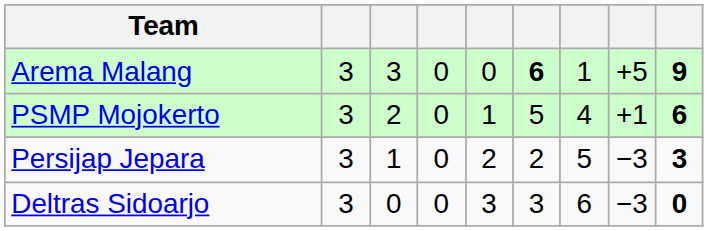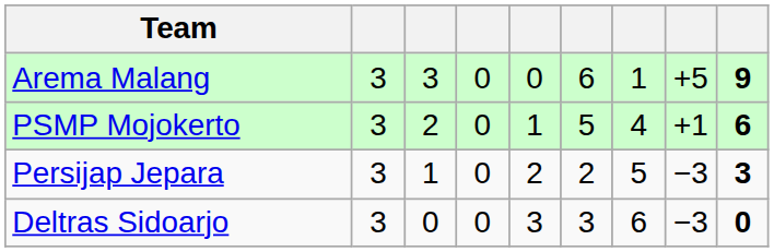Arema Malang | column 6: bold -> normal
